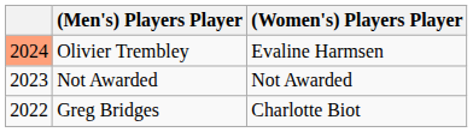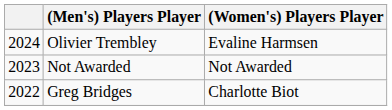Olivier Trembley | column 1: lightsalmon background -> no background
